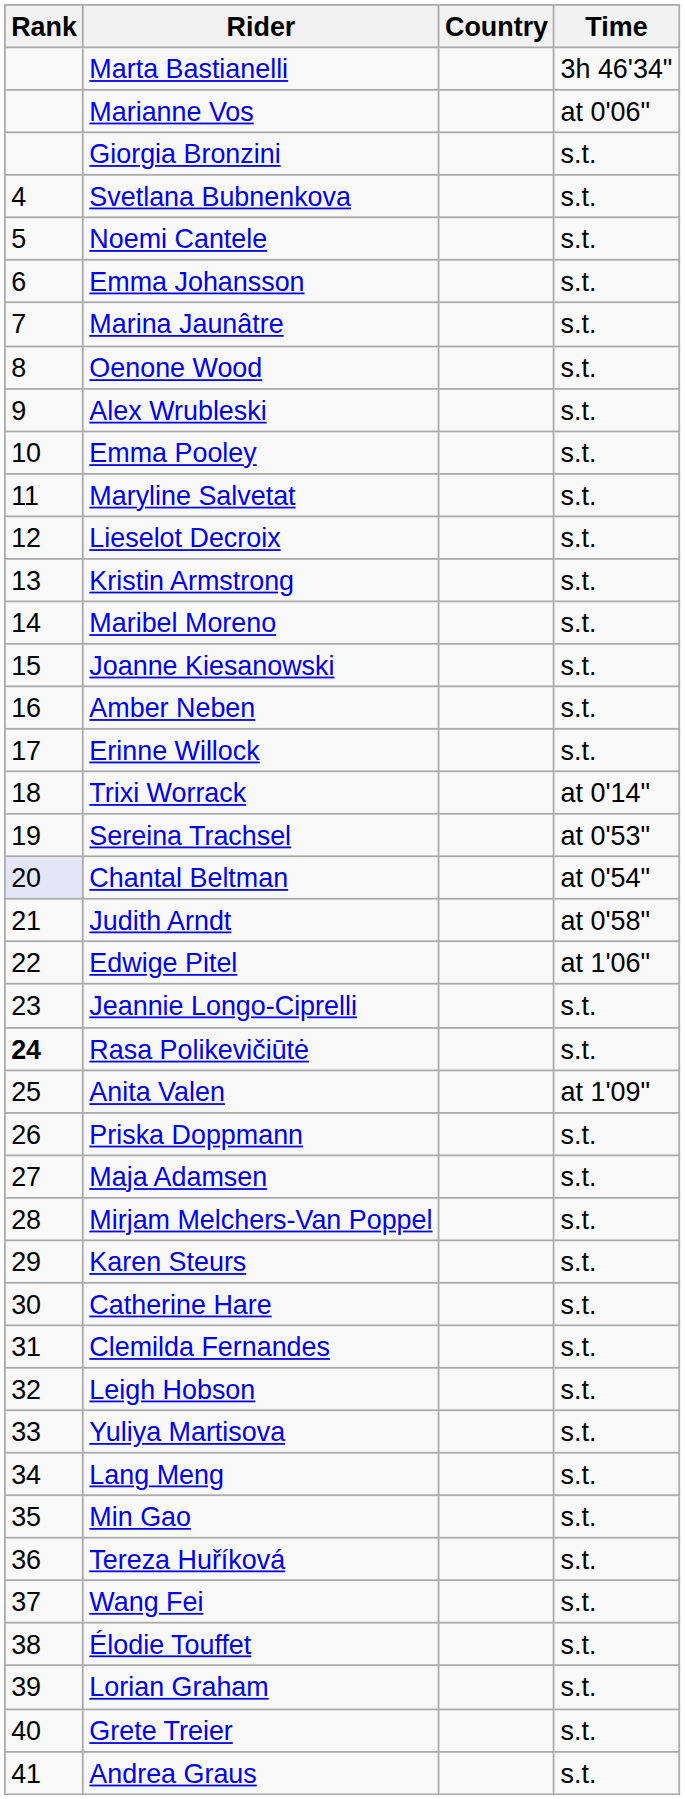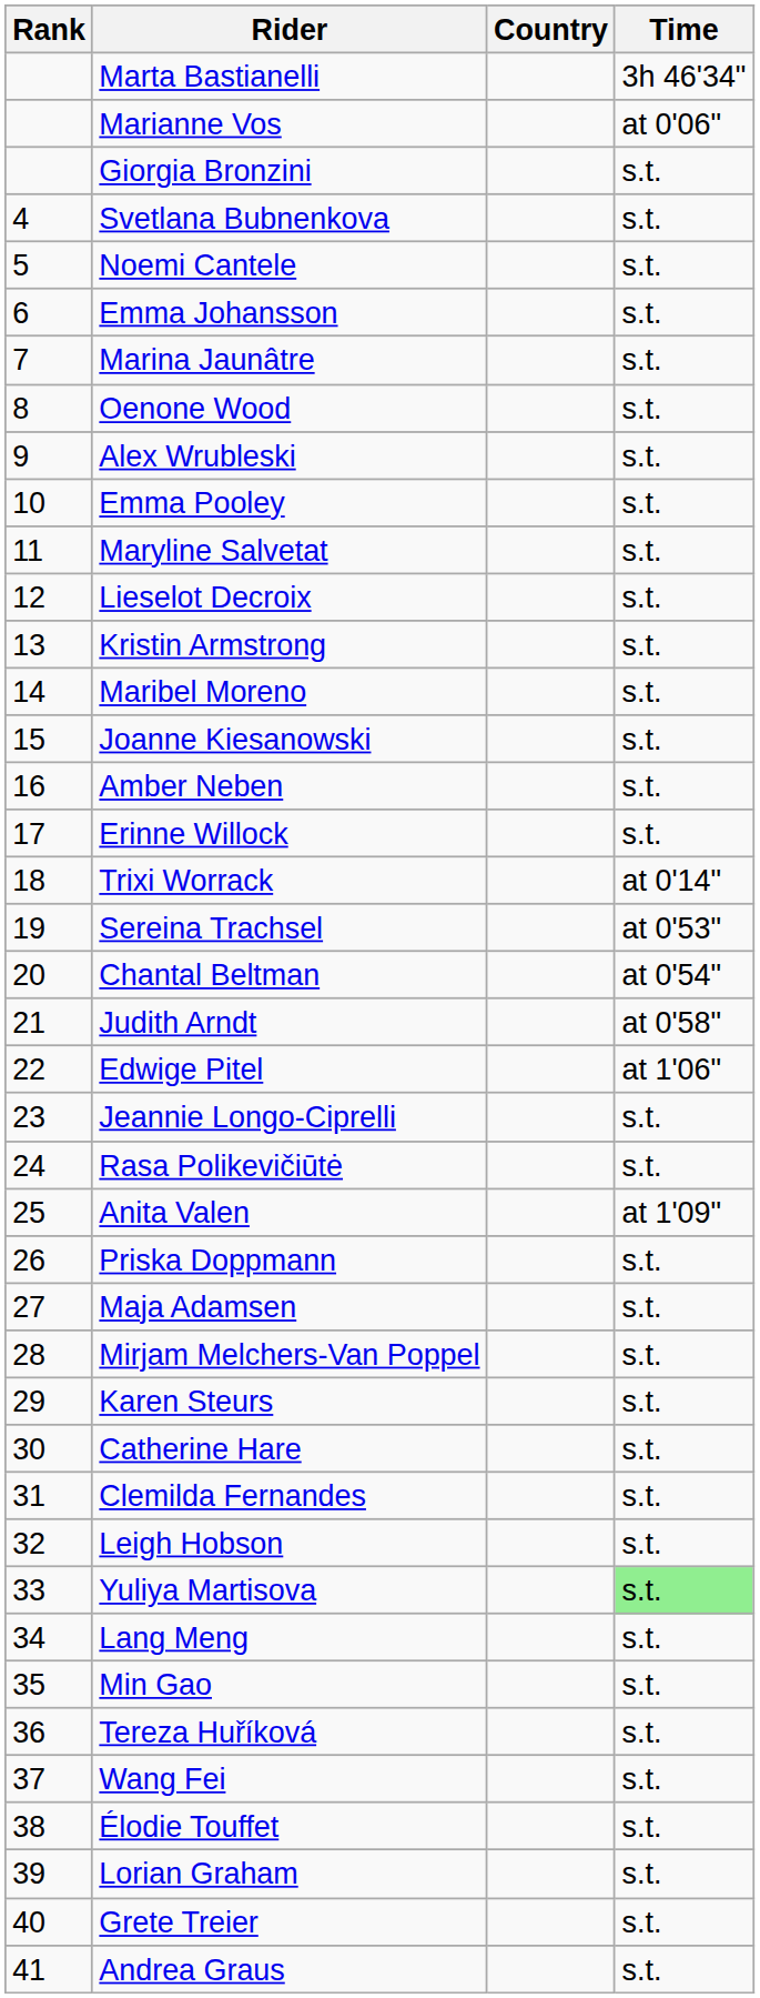Chantal Beltman | Rank: lavender background -> no background
Rasa Polikevičiūtė | Rank: bold -> normal
Yuliya Martisova | Time: no background -> lightgreen background
